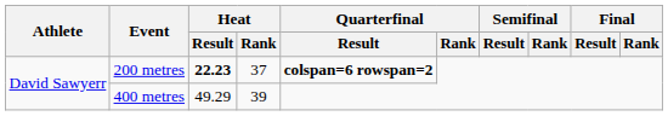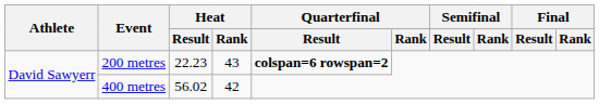200 metres | Heat / Result: bold -> normal
200 metres | Heat / Rank: 37 -> 43
400 metres | Heat / Result: 49.29 -> 56.02
400 metres | Heat / Rank: 39 -> 42
